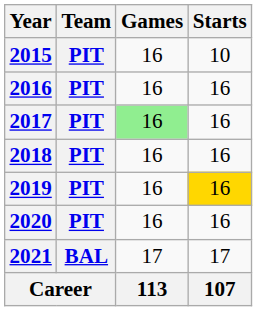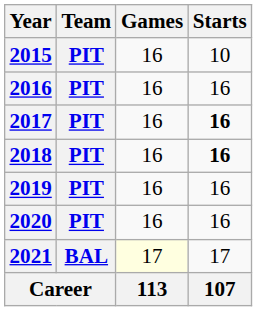2017 | Games: lightgreen background -> no background
2017 | Starts: normal -> bold
2018 | Starts: normal -> bold
2019 | Starts: gold background -> no background
2021 | Games: no background -> lightyellow background
